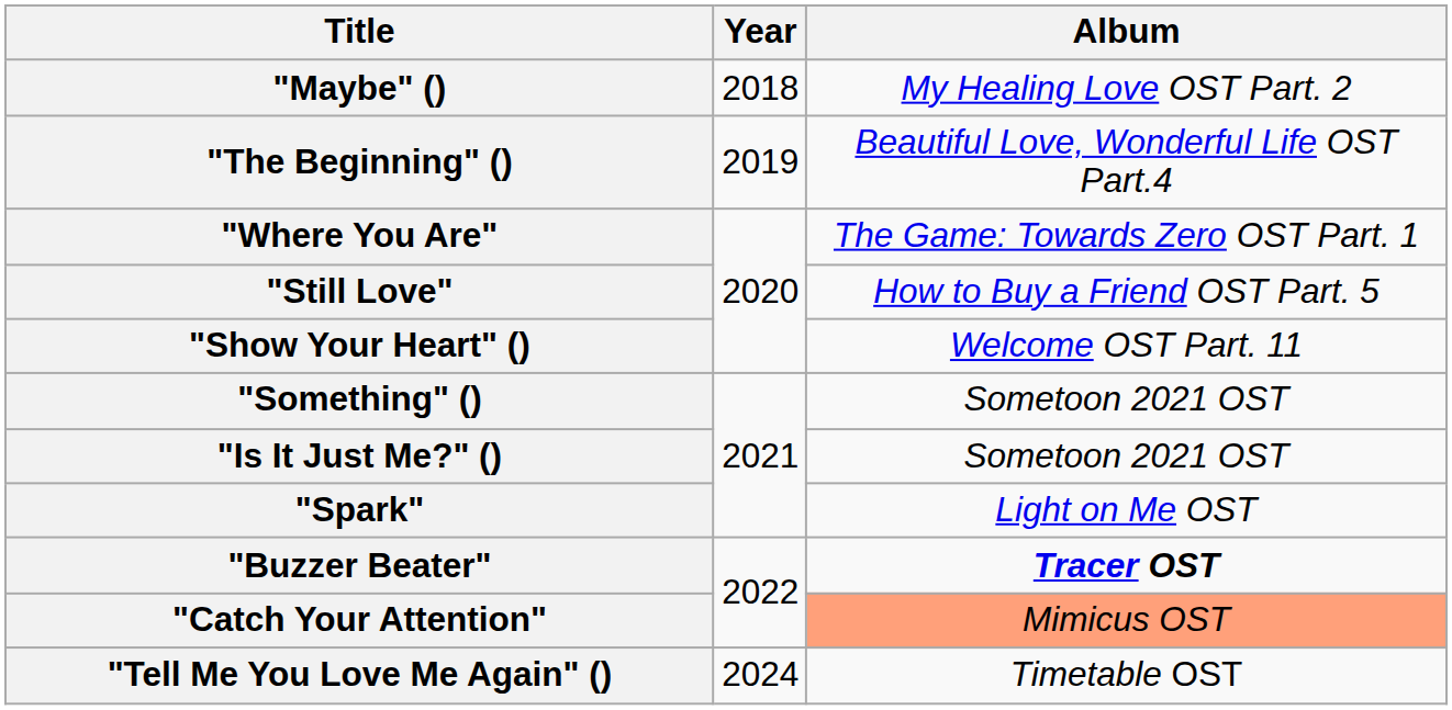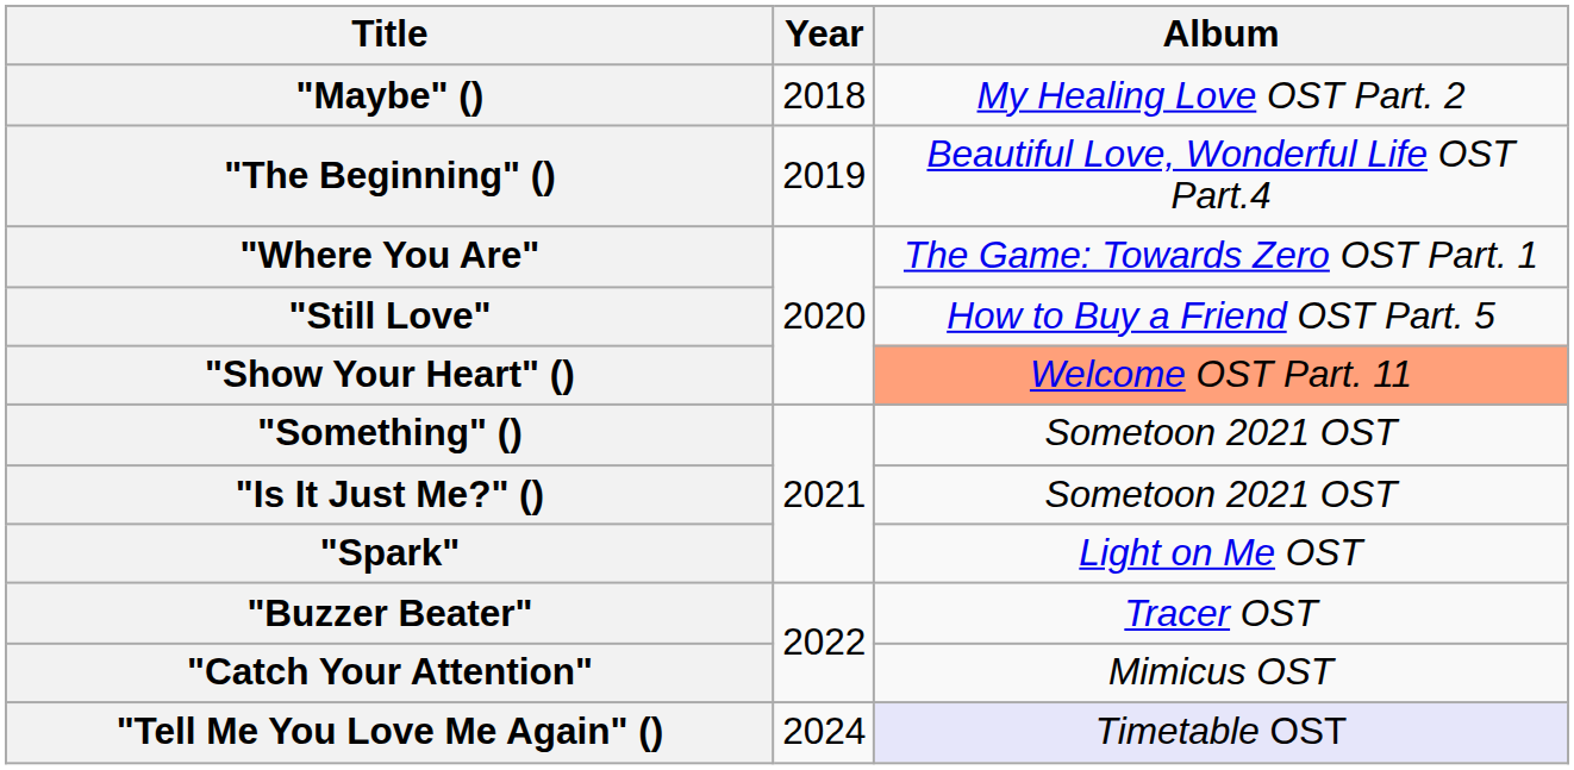"Show Your Heart" () | Album: no background -> lightsalmon background
"Buzzer Beater" | Album: bold -> normal
"Catch Your Attention" | Album: lightsalmon background -> no background
"Tell Me You Love Me Again" () | Album: no background -> lavender background
